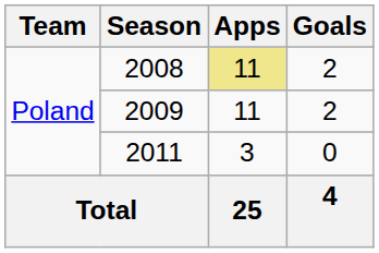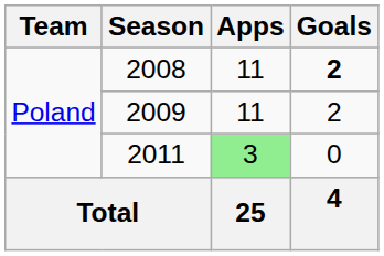2008 | Apps: khaki background -> no background
2008 | Goals: normal -> bold
2011 | Apps: no background -> lightgreen background
